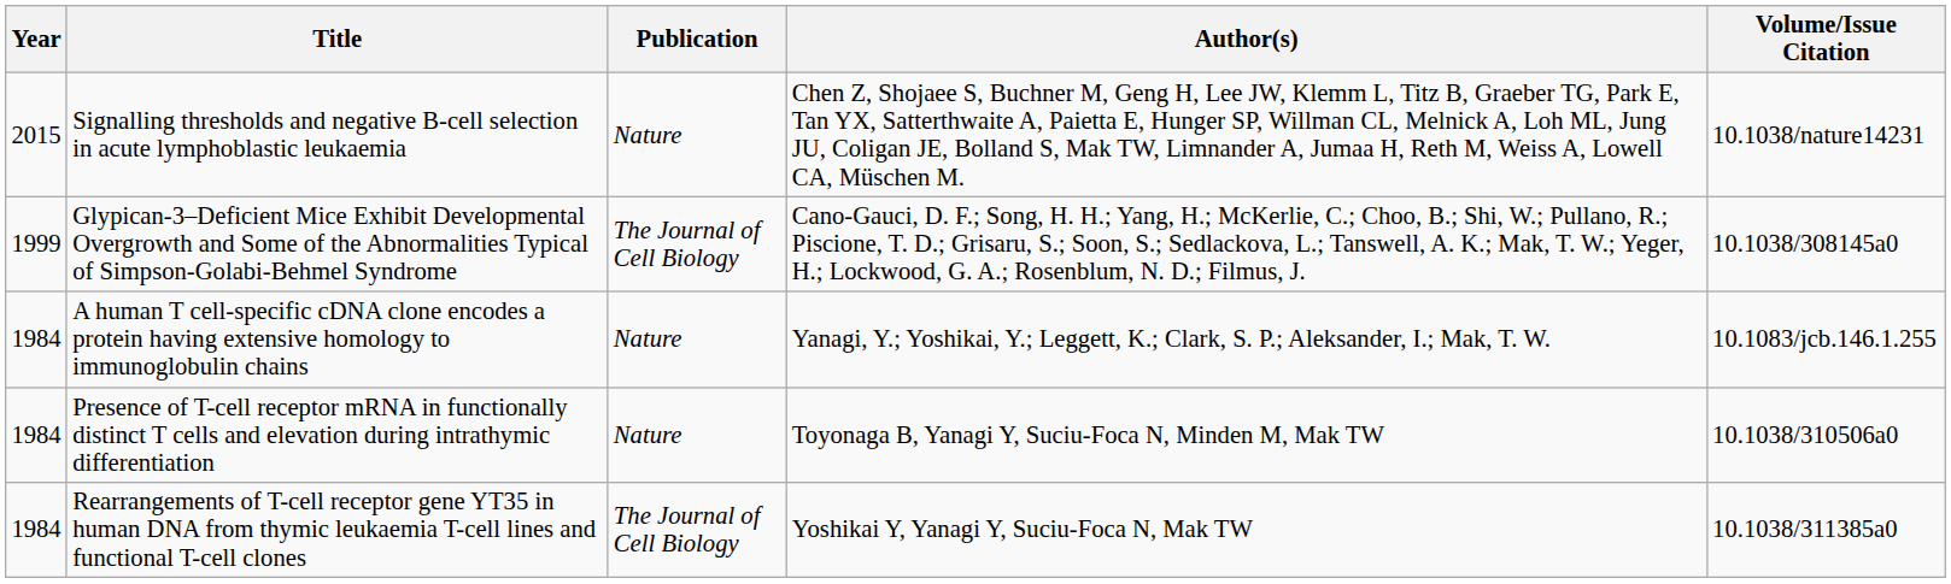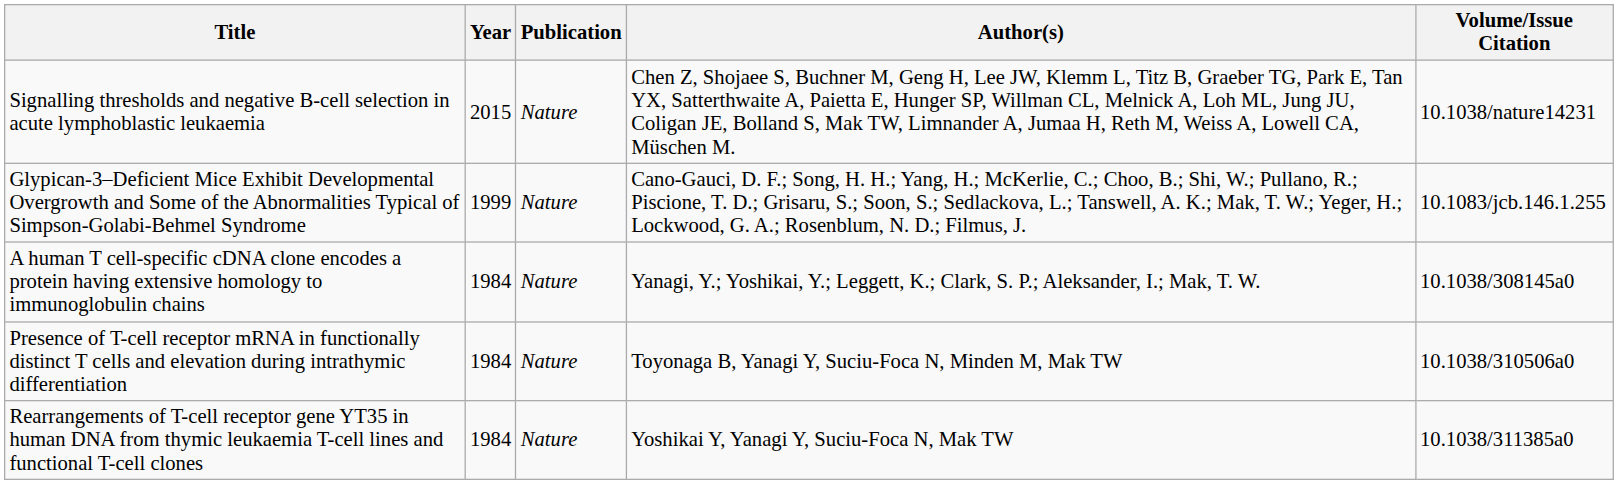columns swapped: Year <-> Title
row 3 | Publication: The Journal of Cell Biology -> Nature
row 3 | Volume/Issue Citation: 10.1038/308145a0 -> 10.1083/jcb.146.1.255
row 4 | Volume/Issue Citation: 10.1083/jcb.146.1.255 -> 10.1038/308145a0
row 6 | Publication: The Journal of Cell Biology -> Nature
